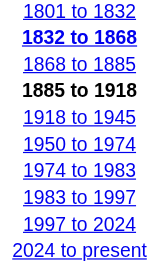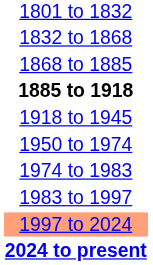row 2 | column 1: bold -> normal
row 9 | column 1: no background -> lightsalmon background
row 10 | column 1: normal -> bold
